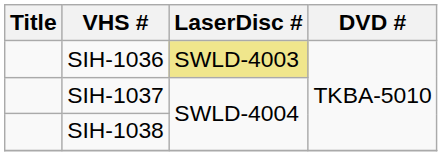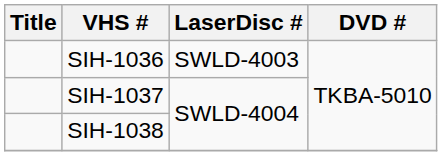SIH-1036 | LaserDisc #: khaki background -> no background
